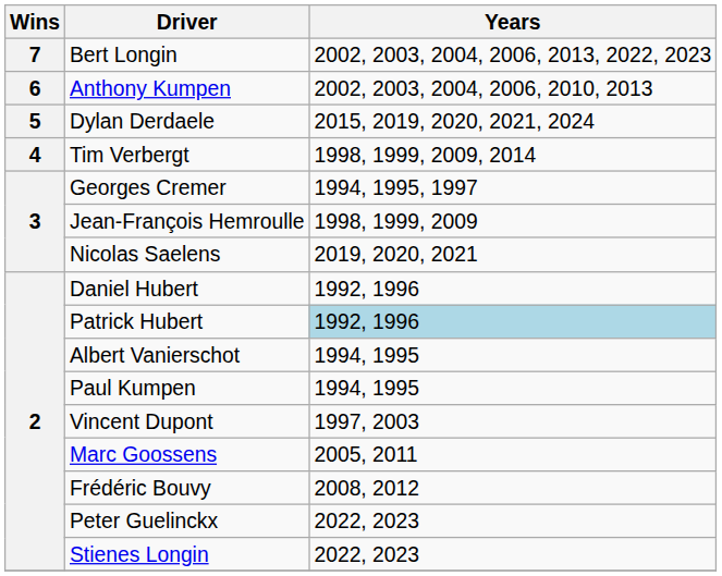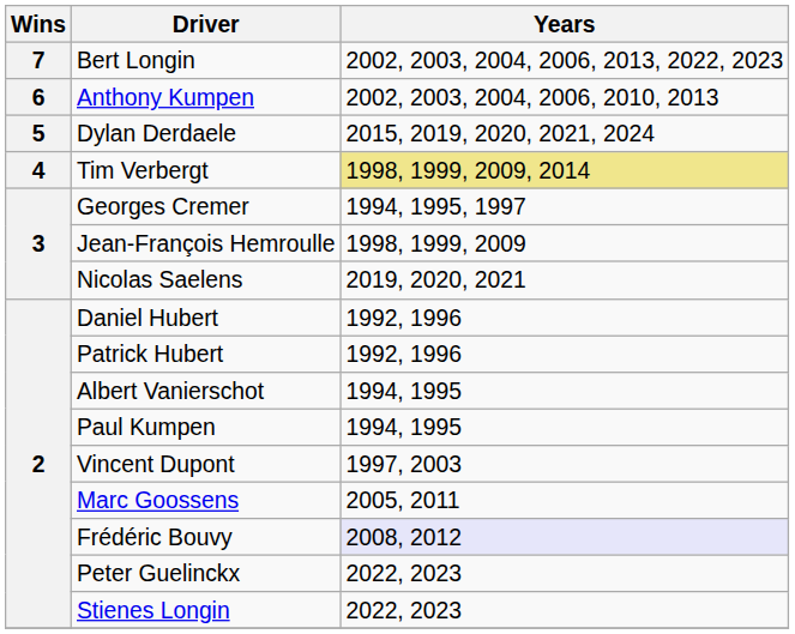Tim Verbergt | Years: no background -> khaki background
Patrick Hubert | Years: lightblue background -> no background
Frédéric Bouvy | Years: no background -> lavender background
